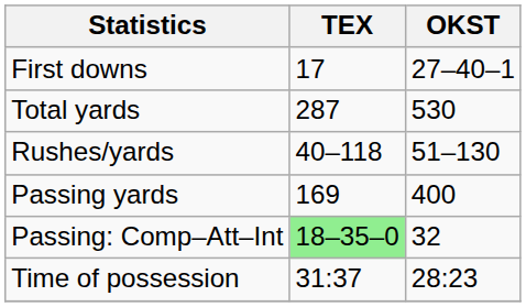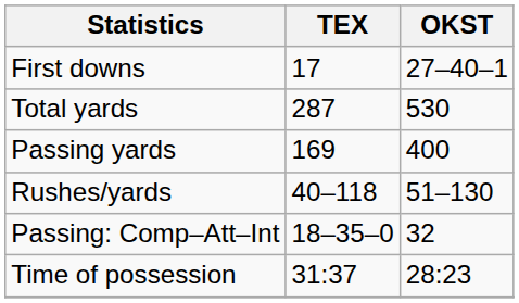rows swapped: Rushes/yards <-> Passing yards
Passing: Comp–Att–Int | TEX: lightgreen background -> no background
